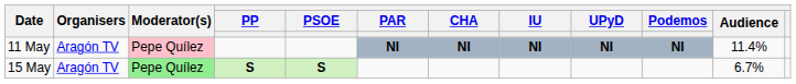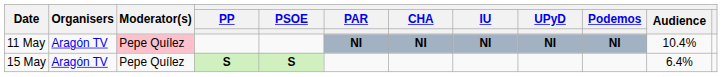11 May | Audience: 11.4% -> 10.4%
15 May | Moderator(s): lightgreen background -> no background
15 May | Audience: 6.7% -> 6.4%
